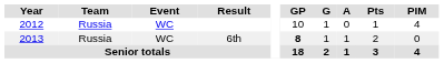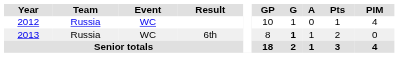6th | GP: bold -> normal
6th | G: normal -> bold
